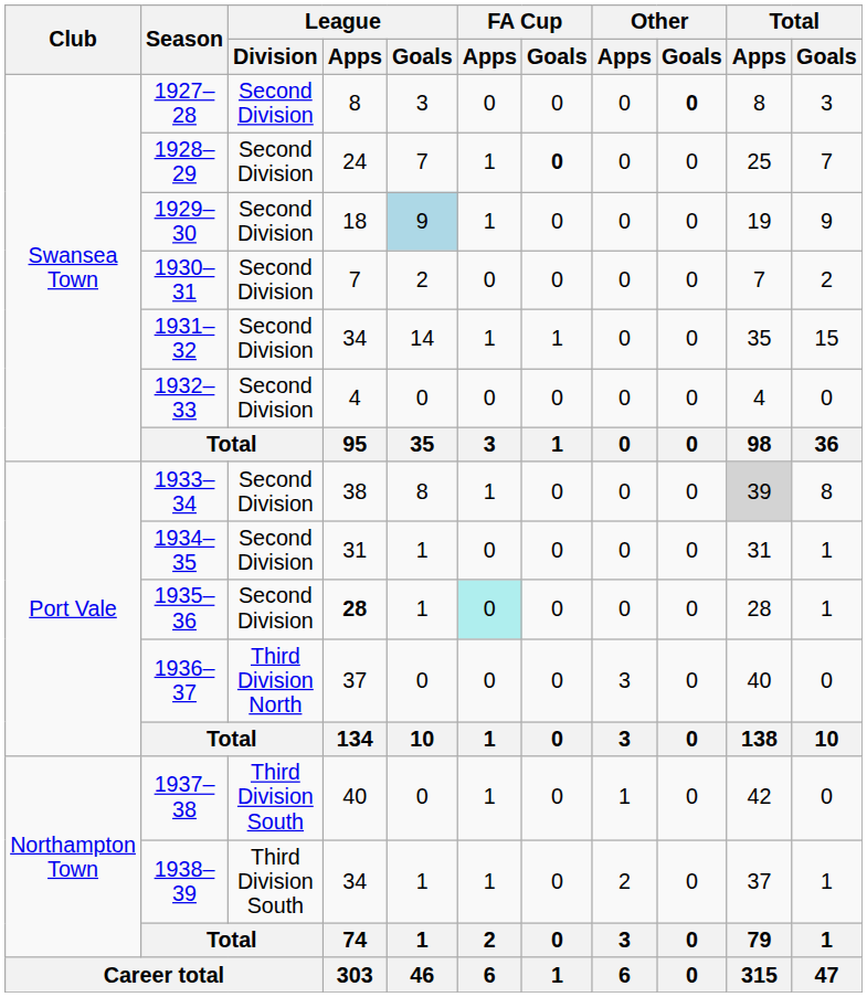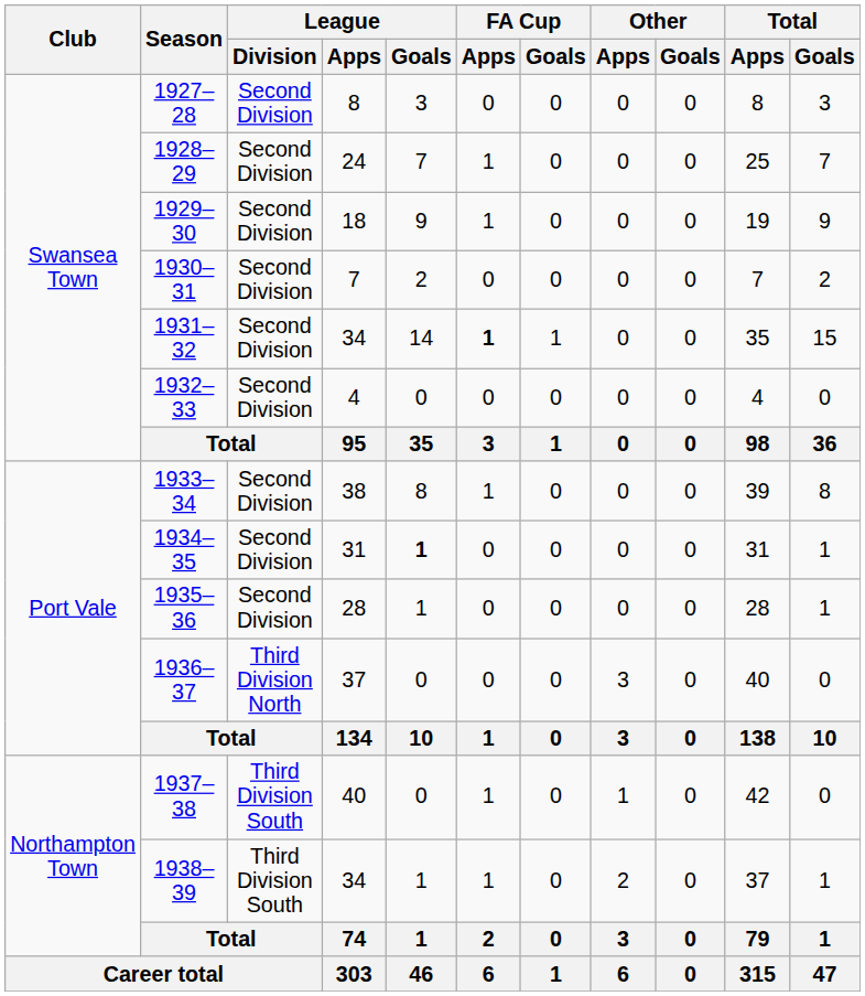1927–28 | Other / Goals: bold -> normal
1928–29 | FA Cup / Goals: bold -> normal
1929–30 | League / Goals: lightblue background -> no background
1931–32 | FA Cup / Apps: normal -> bold
1933–34 | Total / Apps: lightgrey background -> no background
1934–35 | League / Goals: normal -> bold
1935–36 | League / Apps: bold -> normal
1935–36 | FA Cup / Apps: paleturquoise background -> no background
